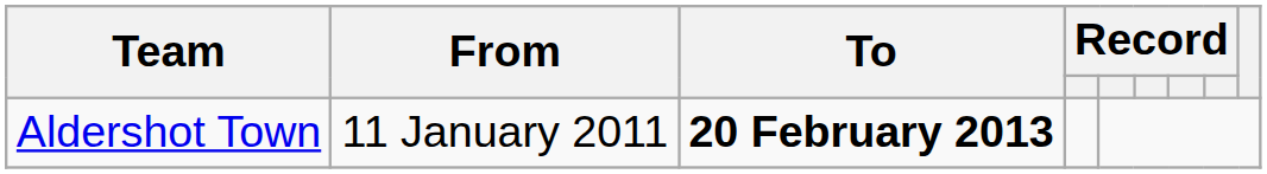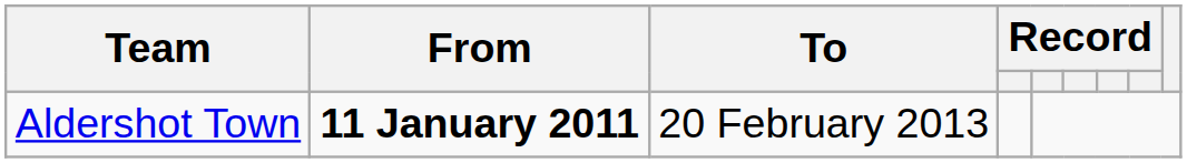Aldershot Town | From: normal -> bold
Aldershot Town | To: bold -> normal
